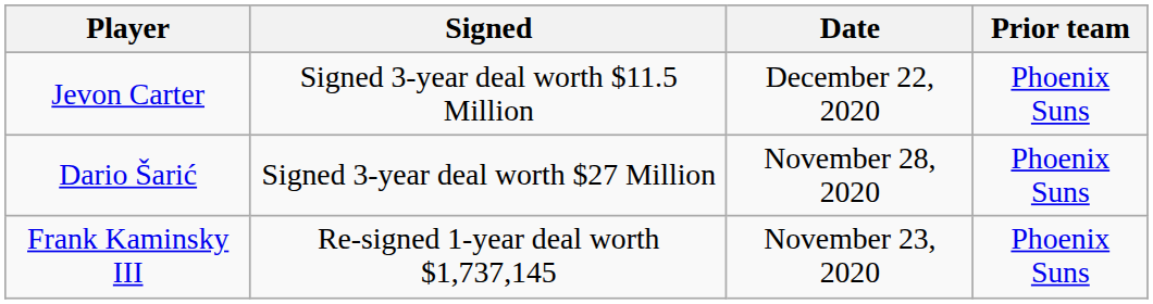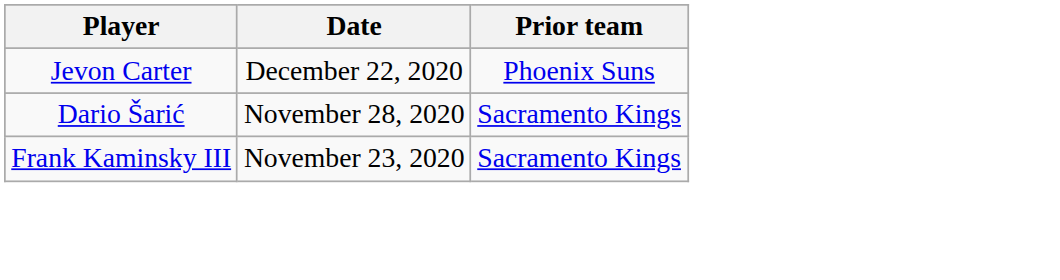- column: Signed | Signed 3-year deal worth $11.5 Million | Signed 3-year deal worth $27 Million | Re-signed 1-year deal worth $1,737,145
Dario Šarić | Prior team: Phoenix Suns -> Sacramento Kings
Frank Kaminsky III | Prior team: Phoenix Suns -> Sacramento Kings
